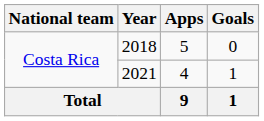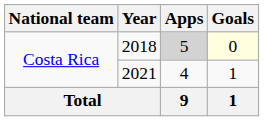2018 | Apps: no background -> lightgrey background
2018 | Goals: no background -> lightyellow background
